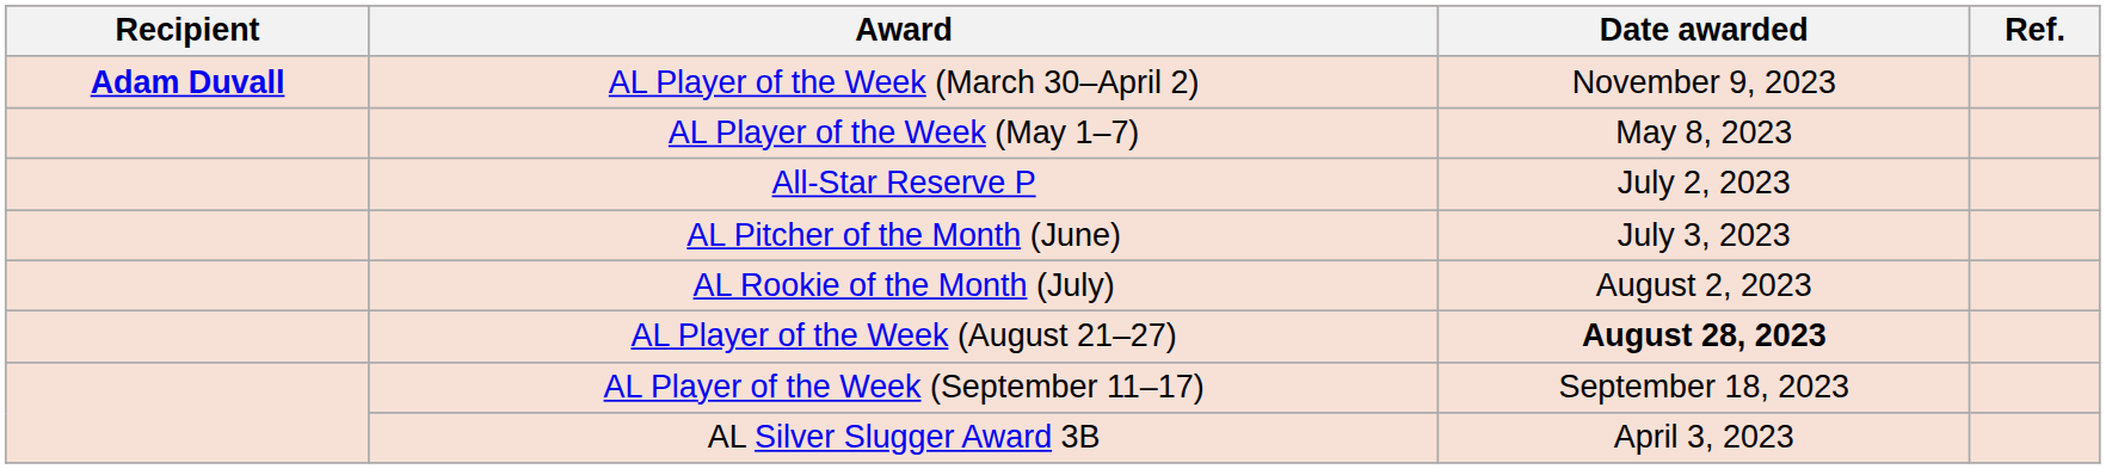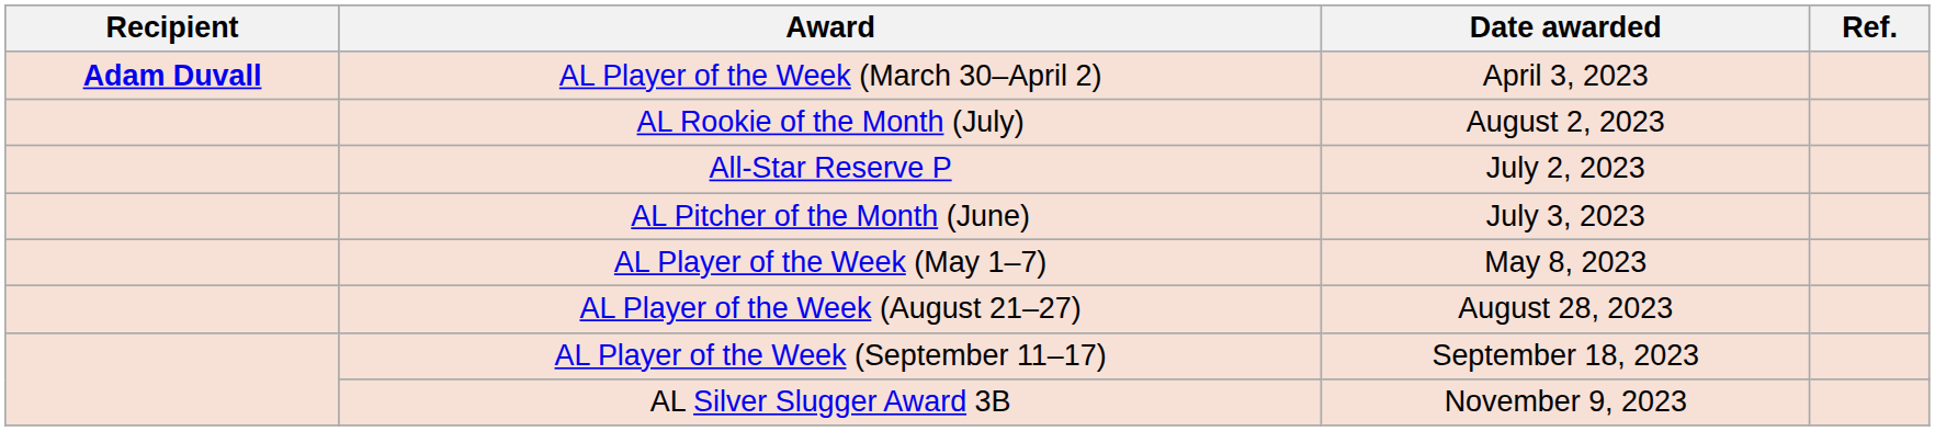AL Player of the Week (March 30–April 2) | Date awarded: November 9, 2023 -> April 3, 2023
rows swapped: AL Player of the Week (May 1–7) <-> AL Rookie of the Month (July)
AL Player of the Week (August 21–27) | Date awarded: bold -> normal
AL Silver Slugger Award 3B | Date awarded: April 3, 2023 -> November 9, 2023
